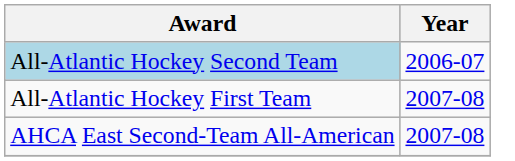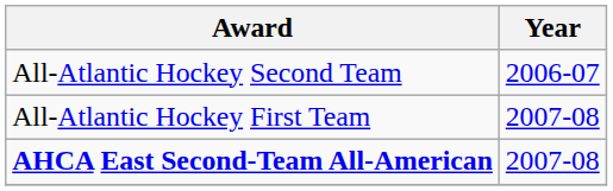row 2 | Award: lightblue background -> no background
row 4 | Award: normal -> bold
